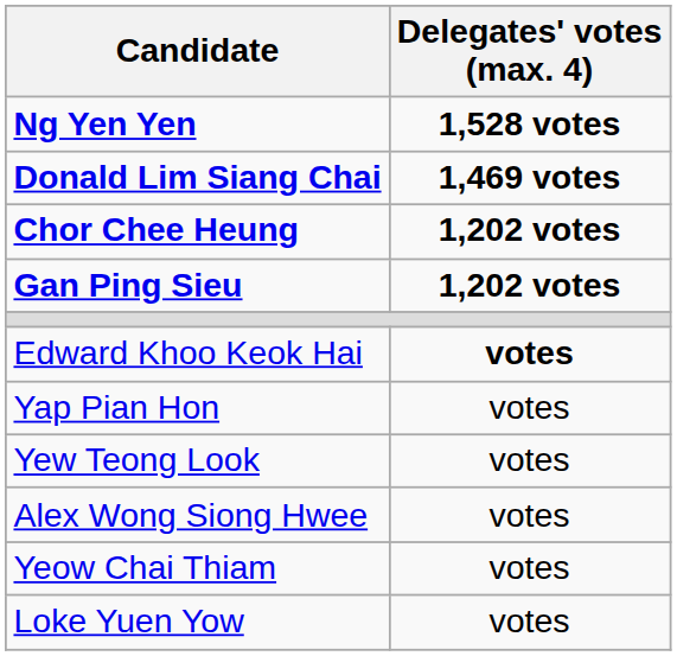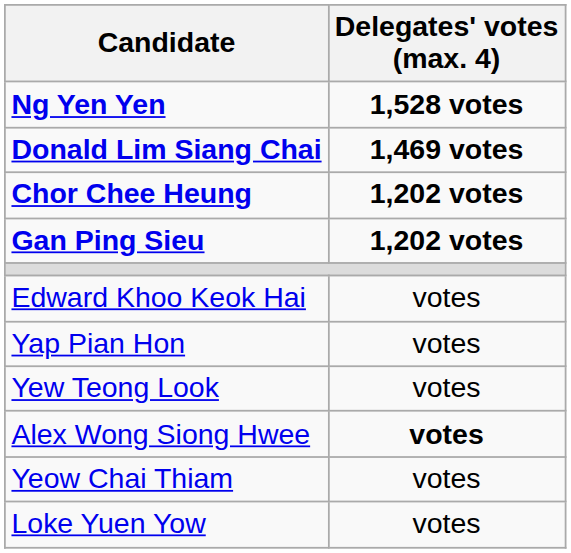Edward Khoo Keok Hai | Delegates' votes (max. 4): bold -> normal
Alex Wong Siong Hwee | Delegates' votes (max. 4): normal -> bold
